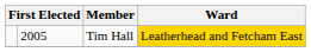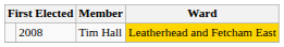Tim Hall | column 2: 2005 -> 2008
